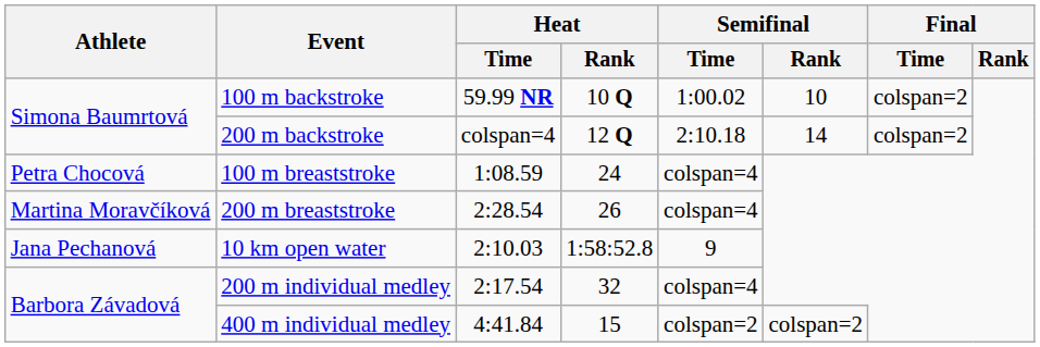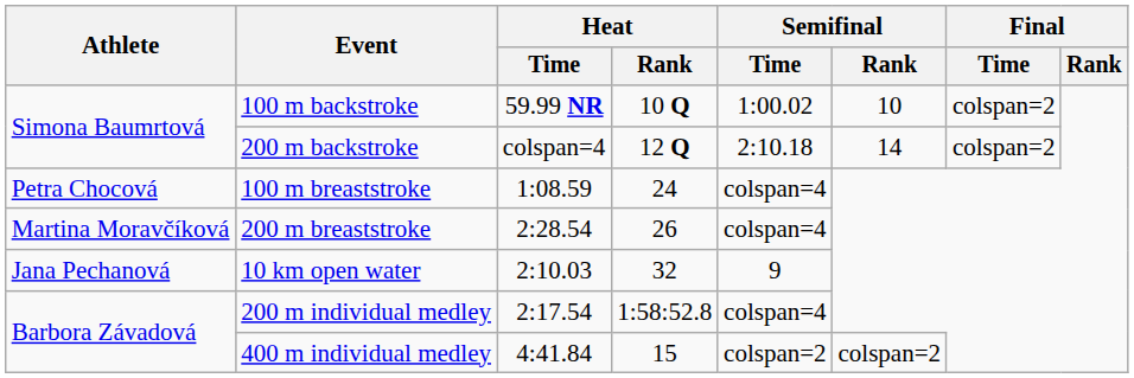10 km open water | Heat / Rank: 1:58:52.8 -> 32
200 m individual medley | Heat / Rank: 32 -> 1:58:52.8
